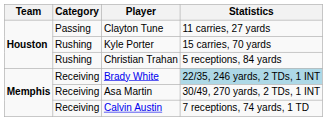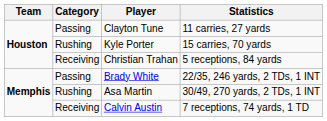Christian Trahan | Category: Rushing -> Receiving
Brady White | Category: Receiving -> Passing
Brady White | Statistics: lightblue background -> no background
Asa Martin | Category: Receiving -> Rushing
